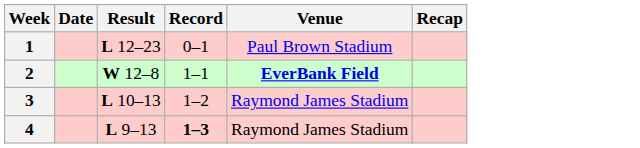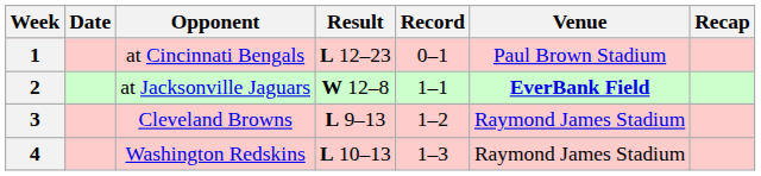+ column: Opponent | at Cincinnati Bengals | at Jacksonville Jaguars | Cleveland Browns | Washington Redskins
3 | Result: L 10–13 -> L 9–13
4 | Result: L 9–13 -> L 10–13
4 | Record: bold -> normal
